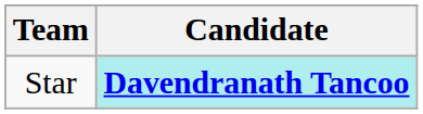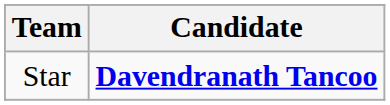Star | Candidate: paleturquoise background -> no background
